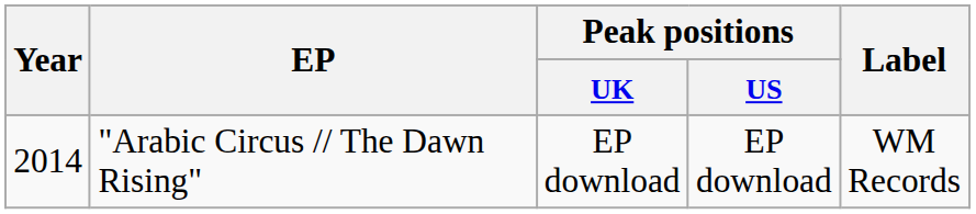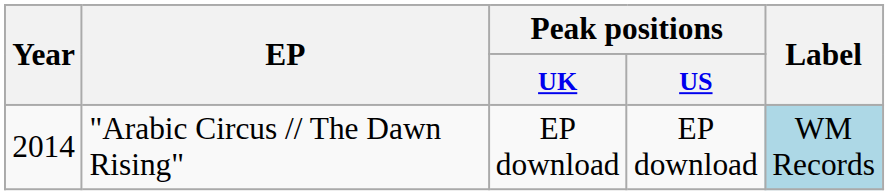"Arabic Circus // The Dawn Rising" | Label: no background -> lightblue background
